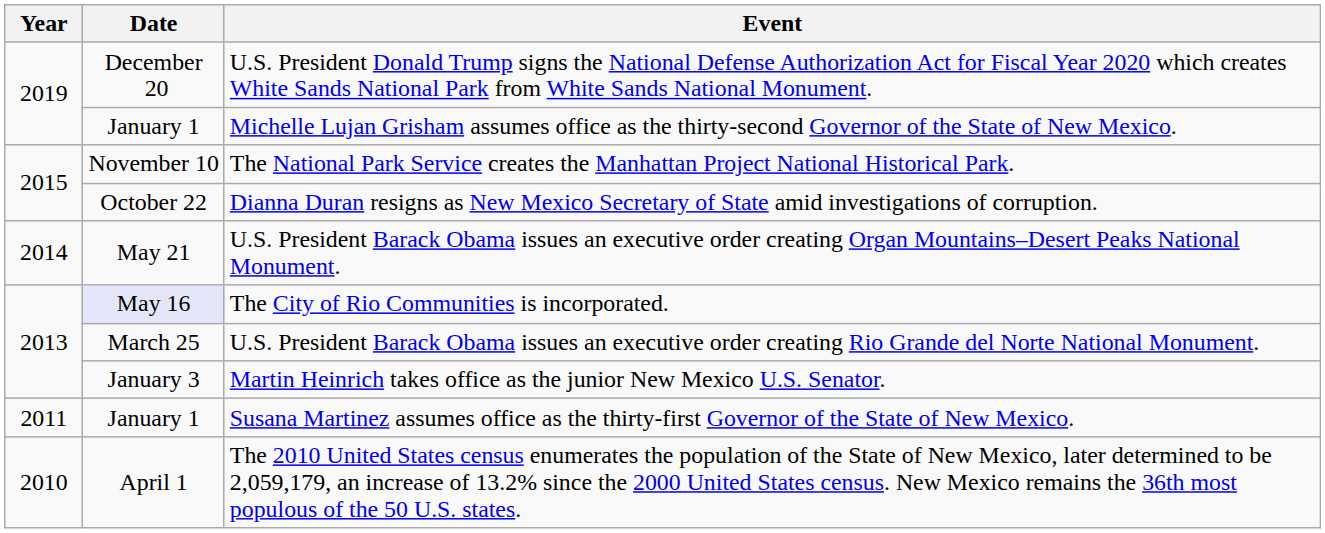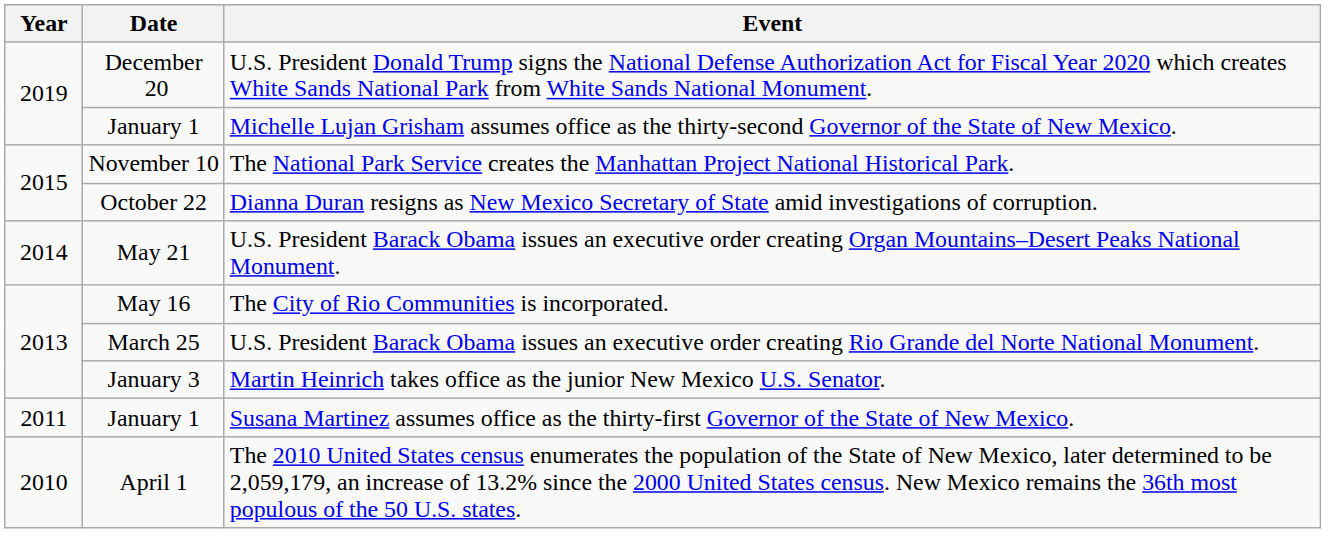The City of Rio Communities is incorporated. | Date: lavender background -> no background
